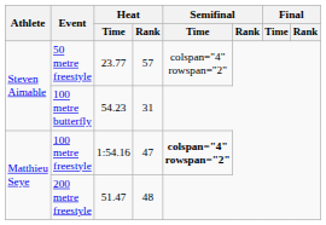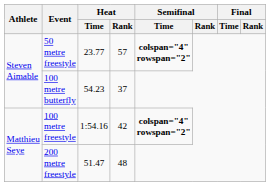50 metre freestyle | Semifinal / Time: normal -> bold
100 metre butterfly | Heat / Rank: 31 -> 37
100 metre freestyle | Heat / Rank: 47 -> 42
